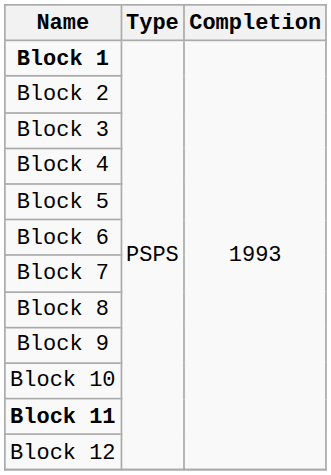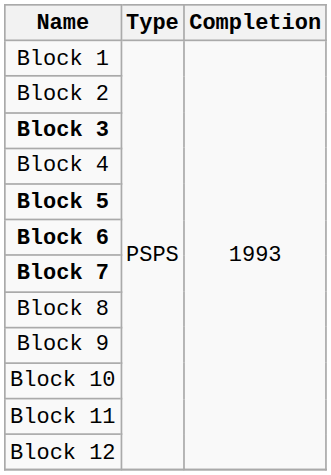Block 1 | Name: bold -> normal
Block 3 | Name: normal -> bold
Block 5 | Name: normal -> bold
Block 6 | Name: normal -> bold
Block 7 | Name: normal -> bold
Block 11 | Name: bold -> normal
